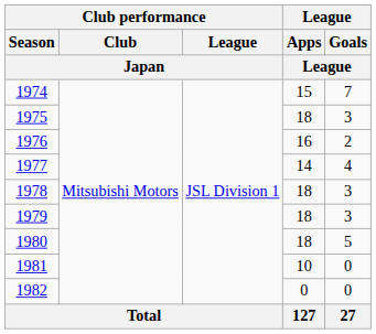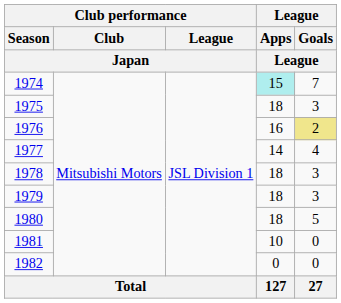1974 | League / Apps / League: no background -> paleturquoise background
1976 | League / Goals / League: no background -> khaki background
